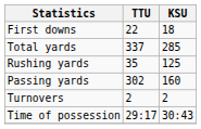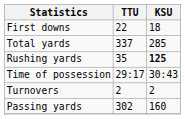Rushing yards | KSU: normal -> bold
rows swapped: Passing yards <-> Time of possession
